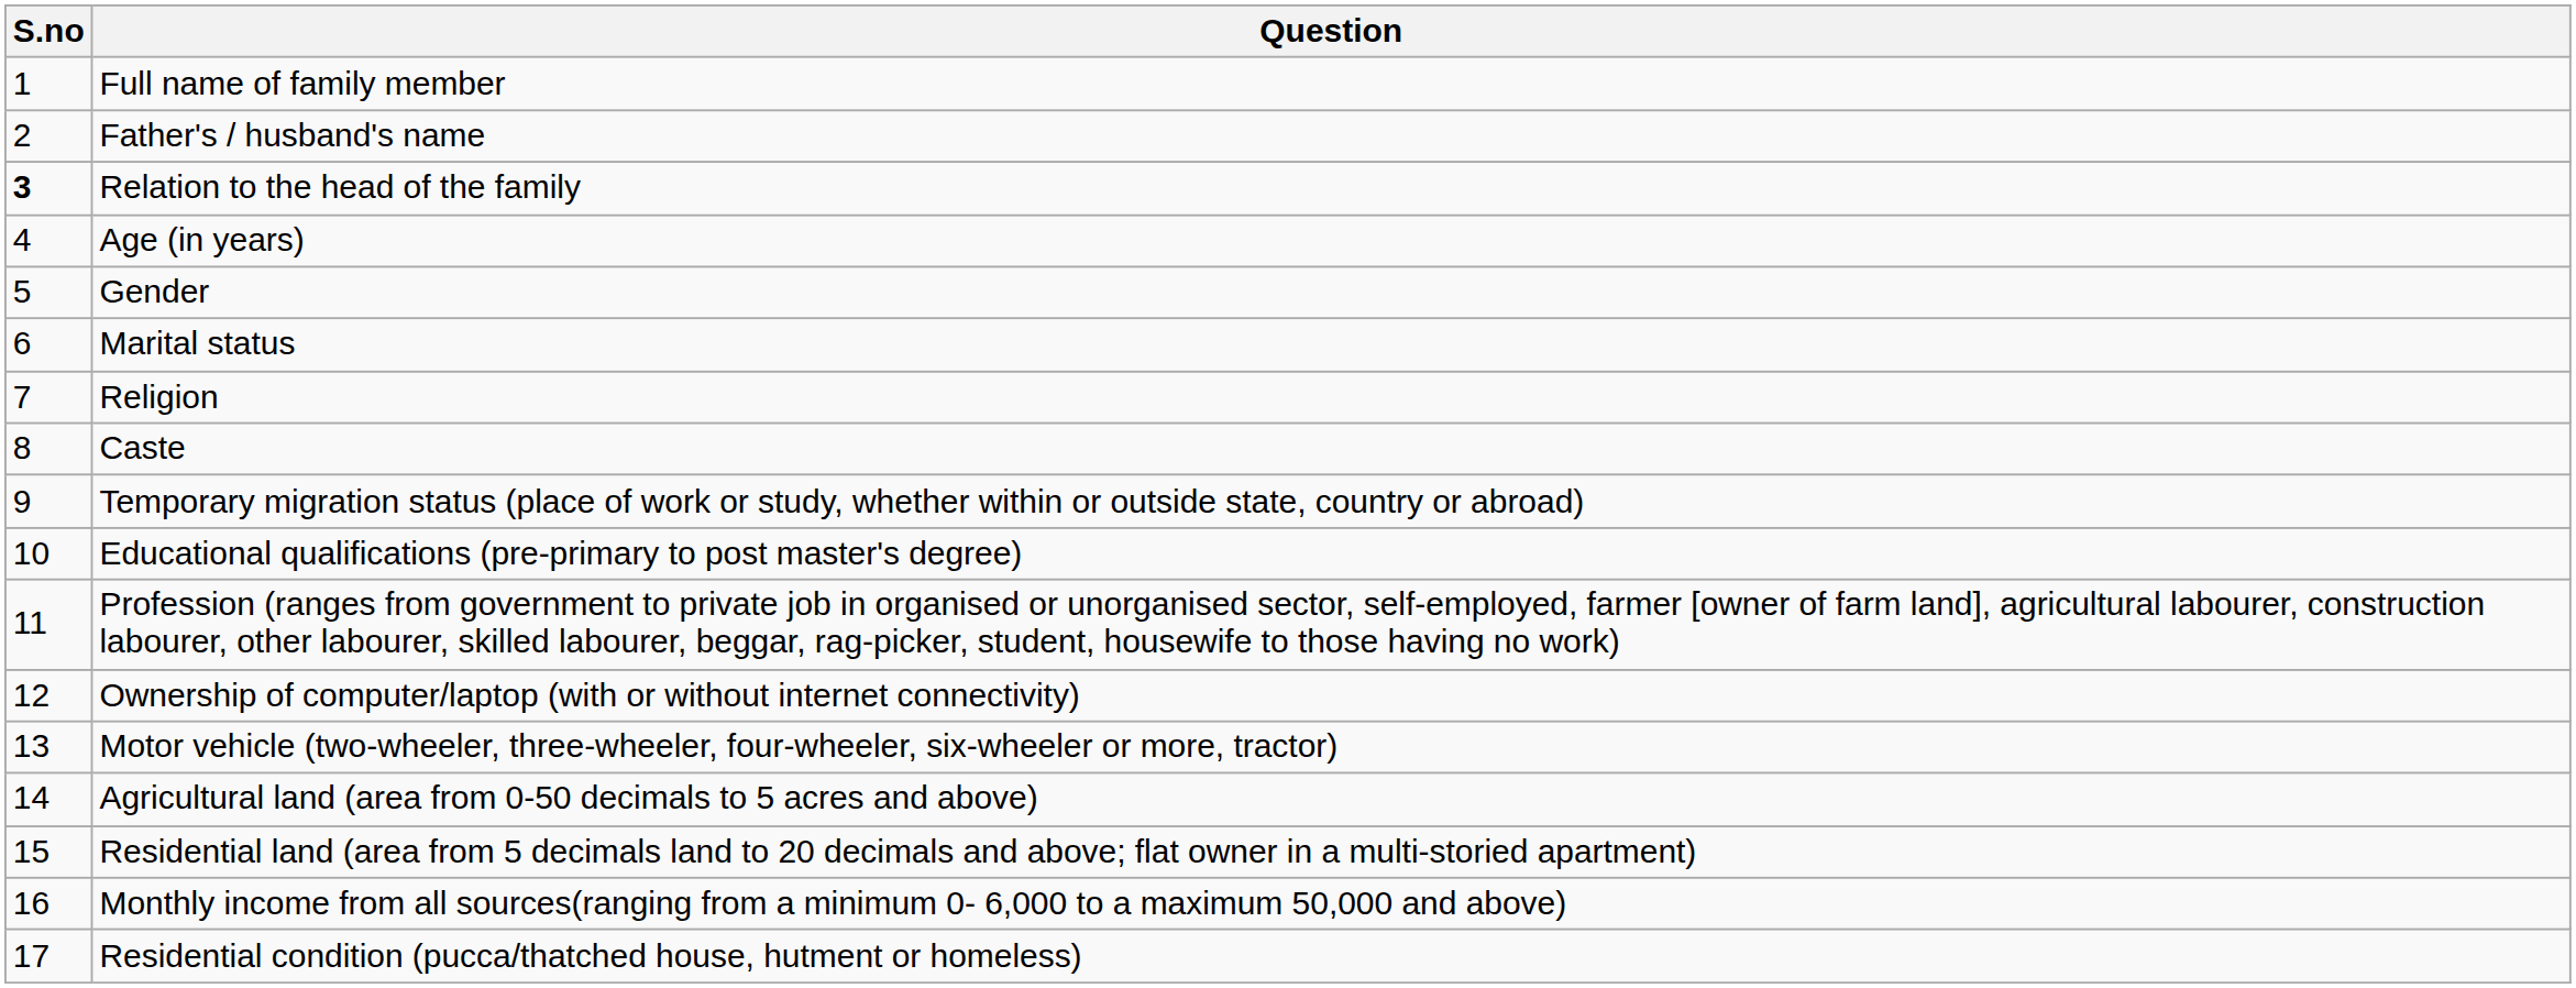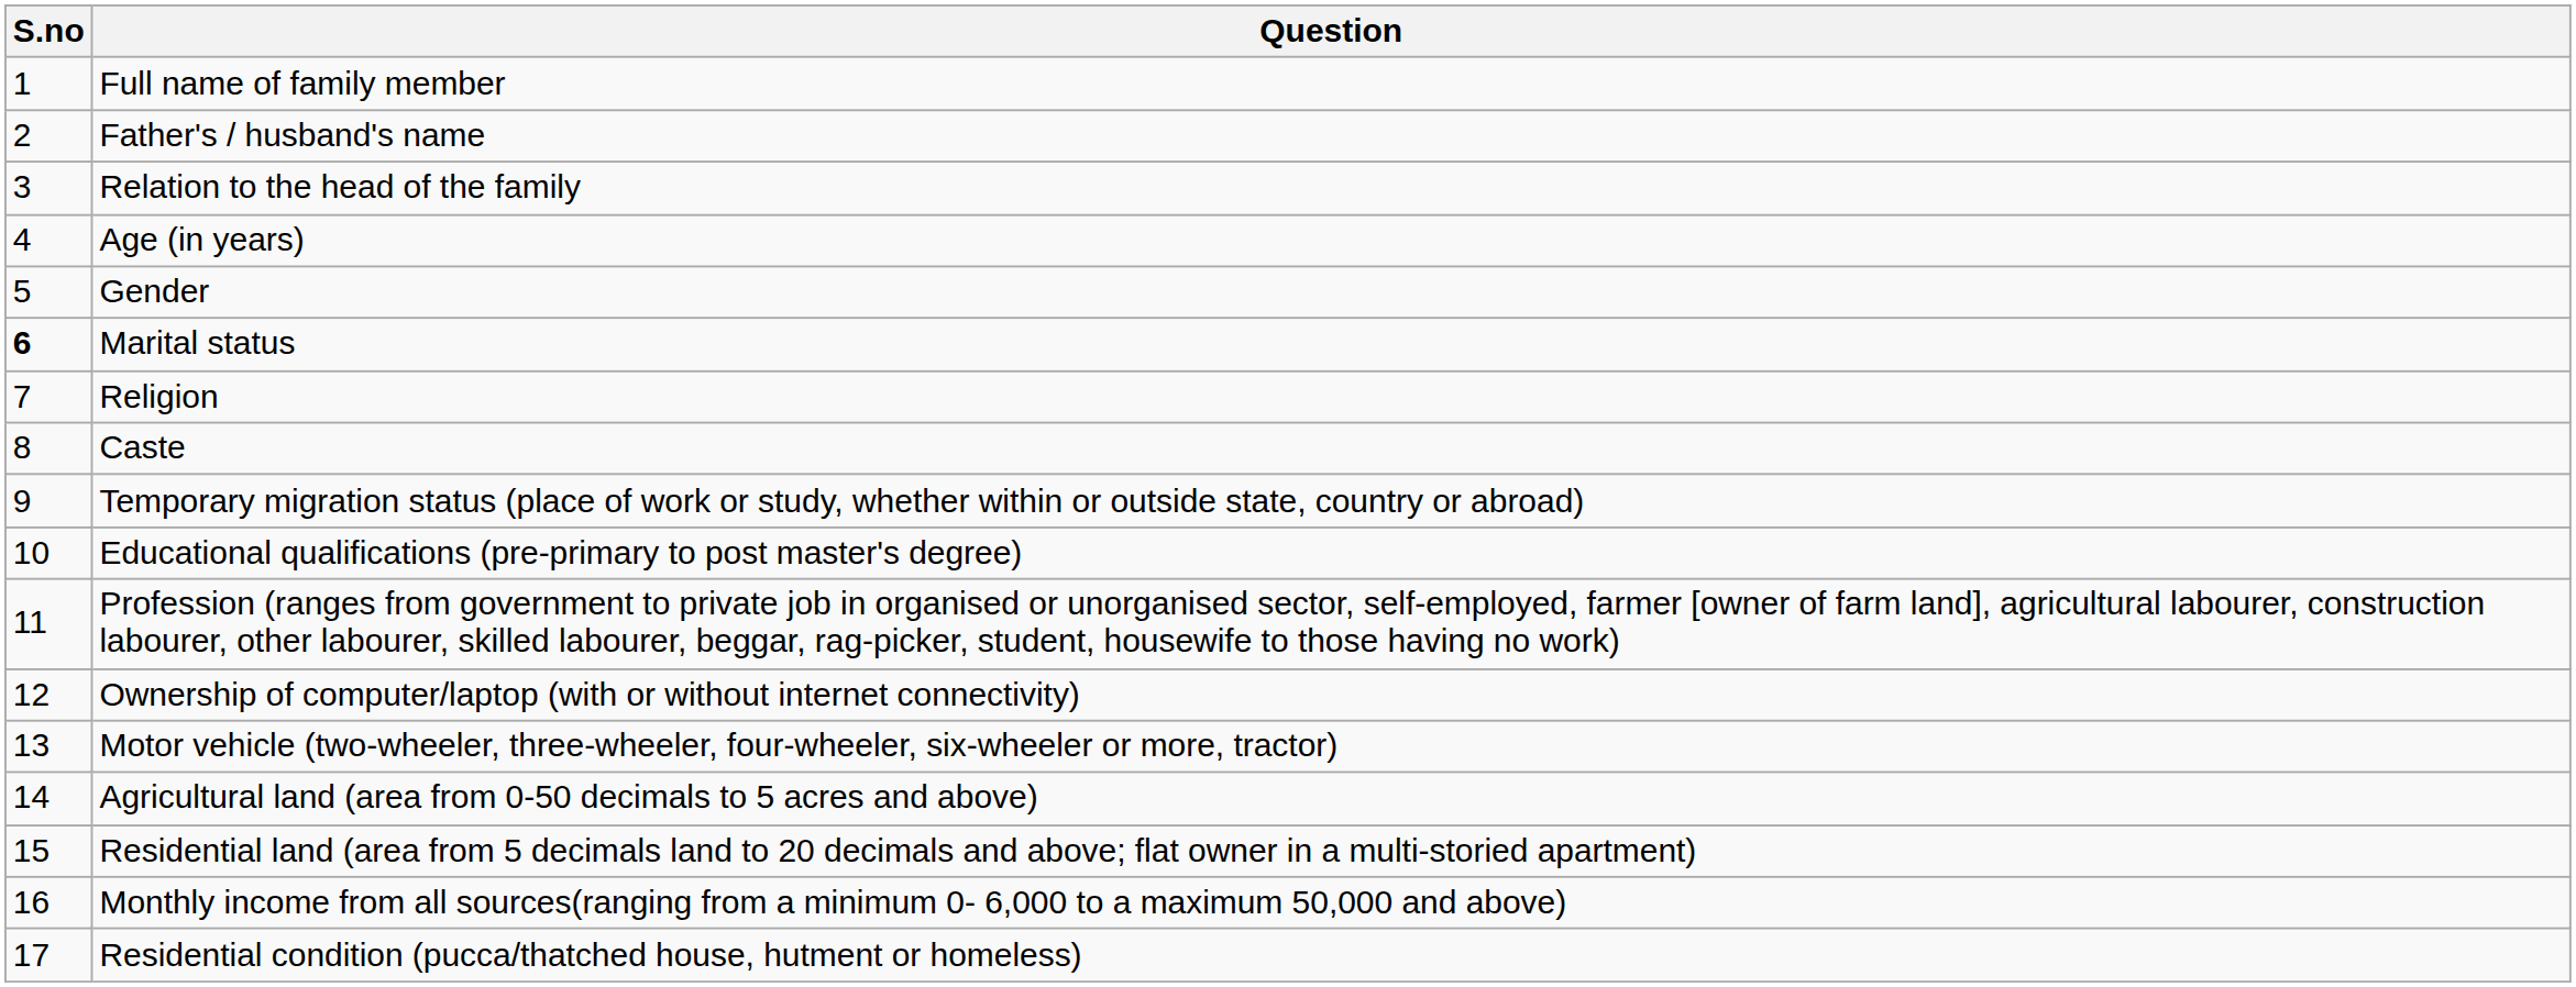Relation to the head of the family | S.no: bold -> normal
Marital status | S.no: normal -> bold
